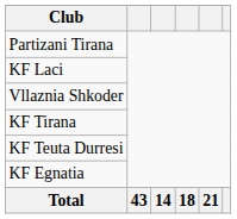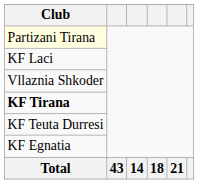Partizani Tirana | Club: no background -> lightyellow background
KF Tirana | Club: normal -> bold
